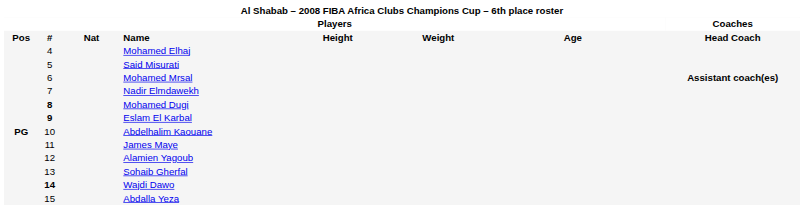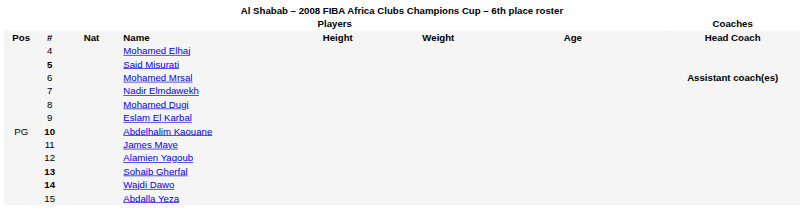Said Misurati | column 2: normal -> bold
Mohamed Dugi | column 2: bold -> normal
Eslam El Karbal | column 2: bold -> normal
Abdelhalim Kaouane | column 1: bold -> normal
Abdelhalim Kaouane | column 2: normal -> bold
Sohaib Gherfal | column 2: normal -> bold
